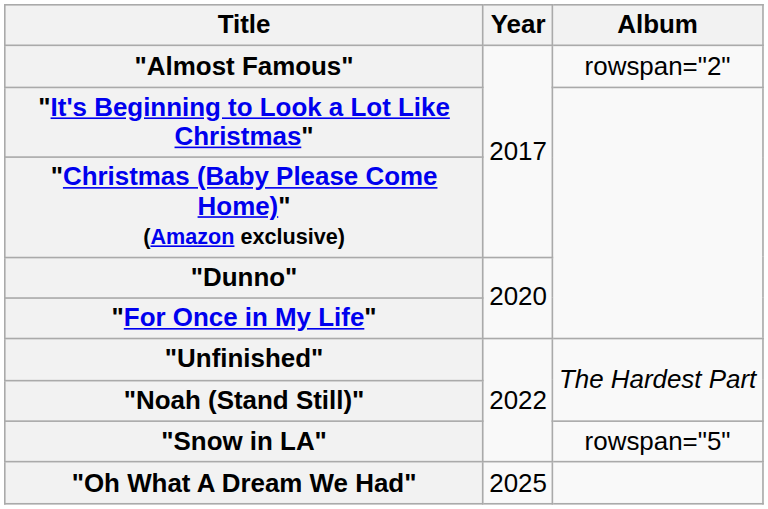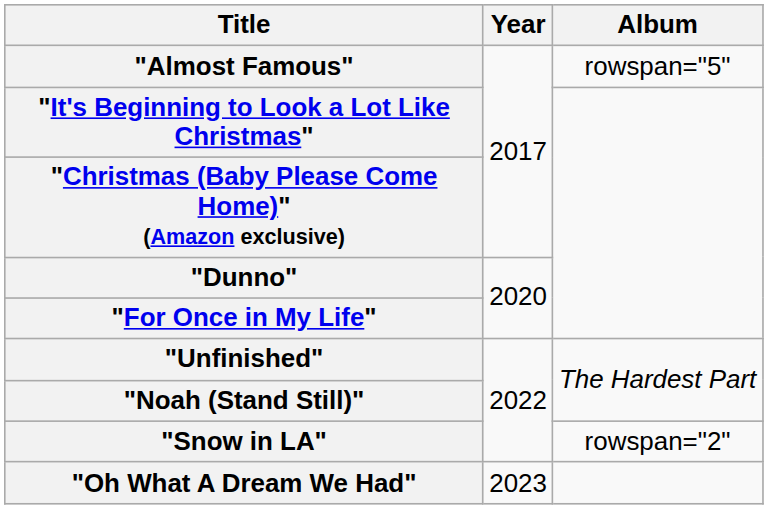"Almost Famous" | Album: rowspan="2" -> rowspan="5"
"Snow in LA" | Album: rowspan="5" -> rowspan="2"
"Oh What A Dream We Had" | Year: 2025 -> 2023
